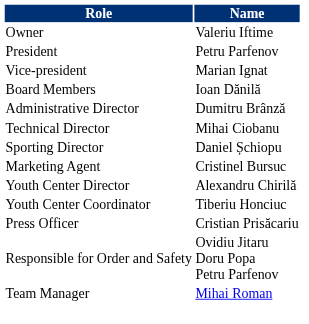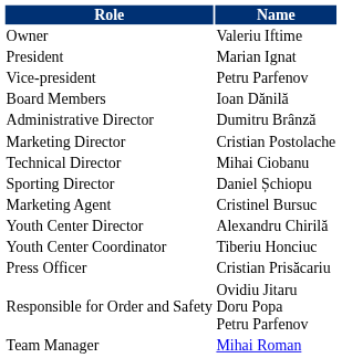President | Name: Petru Parfenov -> Marian Ignat
Vice-president | Name: Marian Ignat -> Petru Parfenov
+ row: Marketing Director | Cristian Postolache
